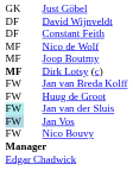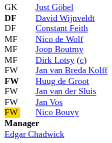David Wijnveldt | column 1: normal -> bold
Dirk Lotsy (c) | column 1: bold -> normal
Huug de Groot | column 1: normal -> bold
Jan van der Sluis | column 1: paleturquoise background -> no background
Jan Vos | column 1: lightblue background -> no background
Nico Bouvy | column 1: no background -> gold background
